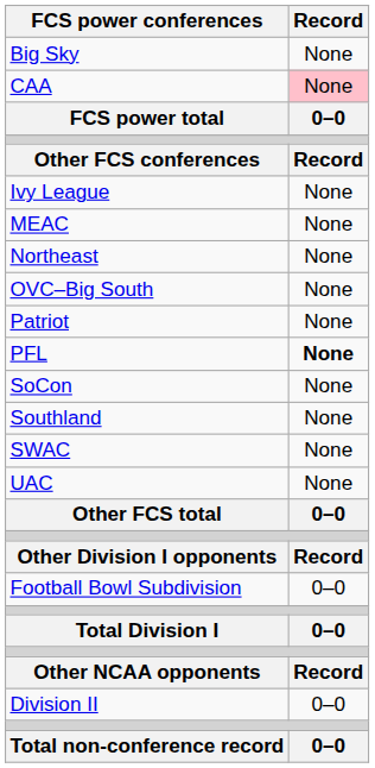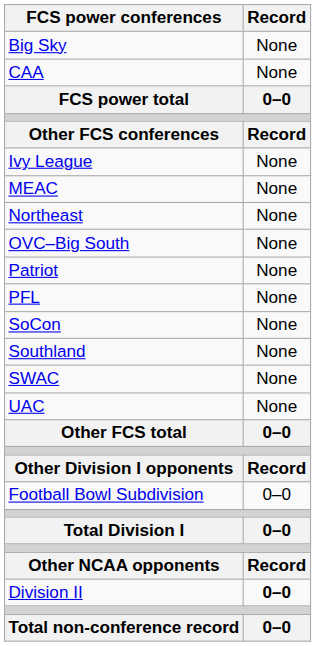CAA | Record: pink background -> no background
PFL | Record: bold -> normal
Division II | Record: normal -> bold
